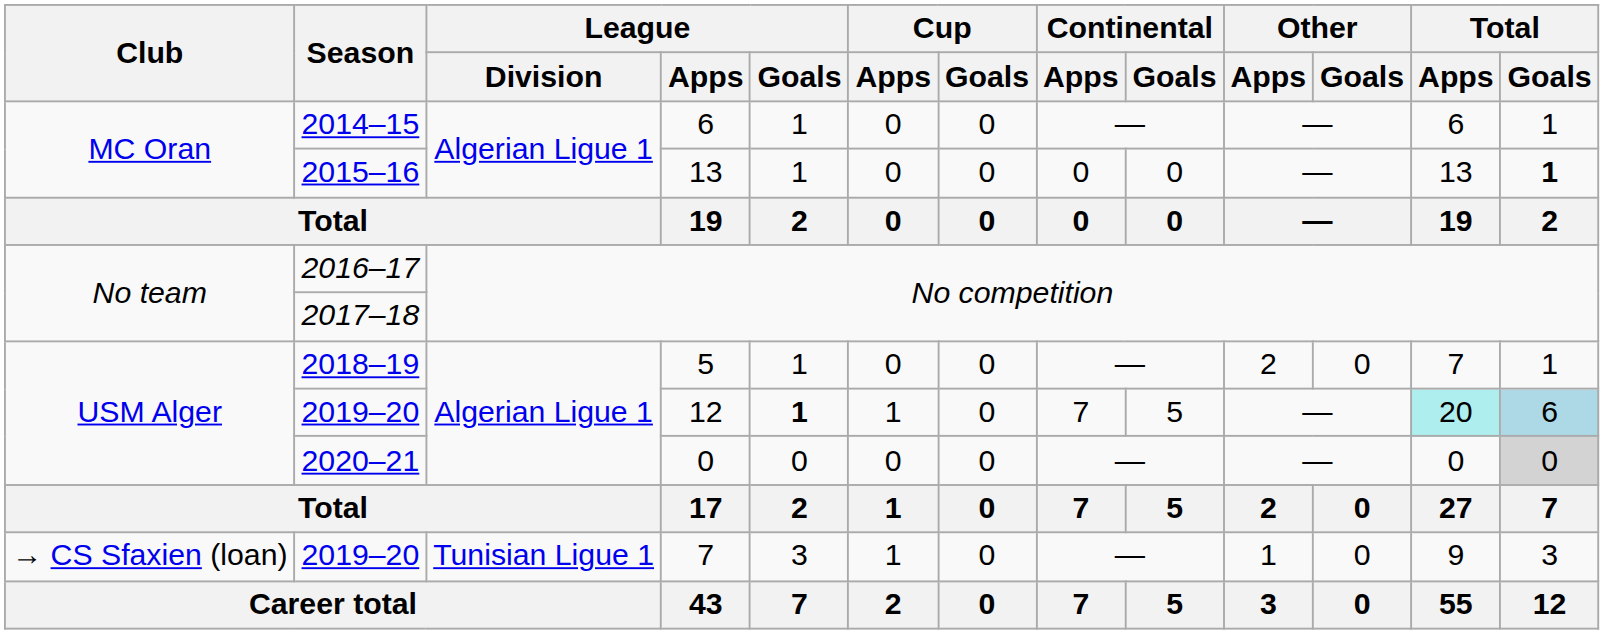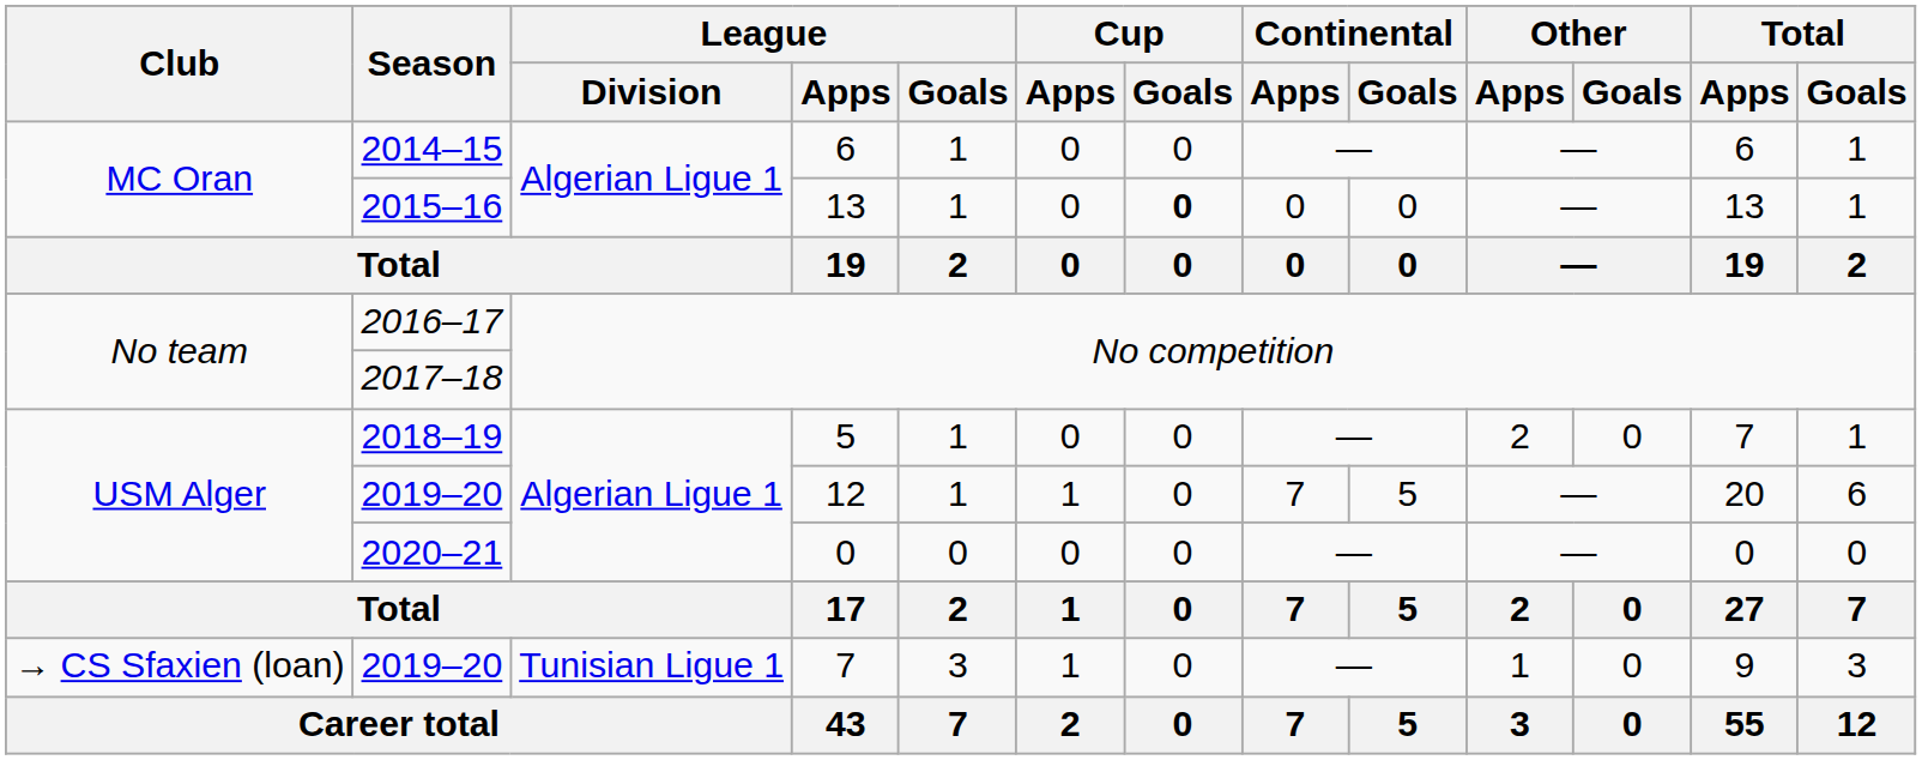2015–16 | Cup / Goals: normal -> bold
2015–16 | Total / Goals: bold -> normal
2019–20 / 12 | League / Goals: bold -> normal
2019–20 / 12 | Total / Apps: paleturquoise background -> no background
2019–20 / 12 | Total / Goals: lightblue background -> no background
2020–21 | Total / Goals: lightgrey background -> no background
